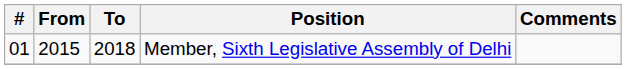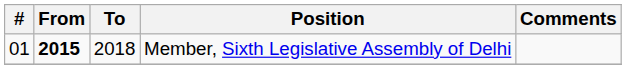Member, Sixth Legislative Assembly of Delhi | From: normal -> bold
